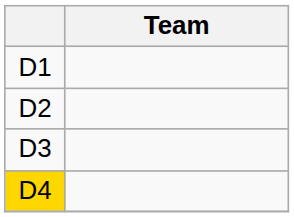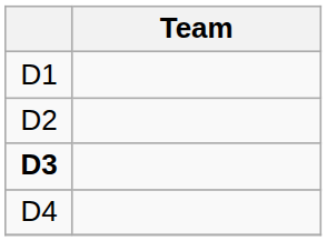D3 | column 1: normal -> bold
D4 | column 1: gold background -> no background
